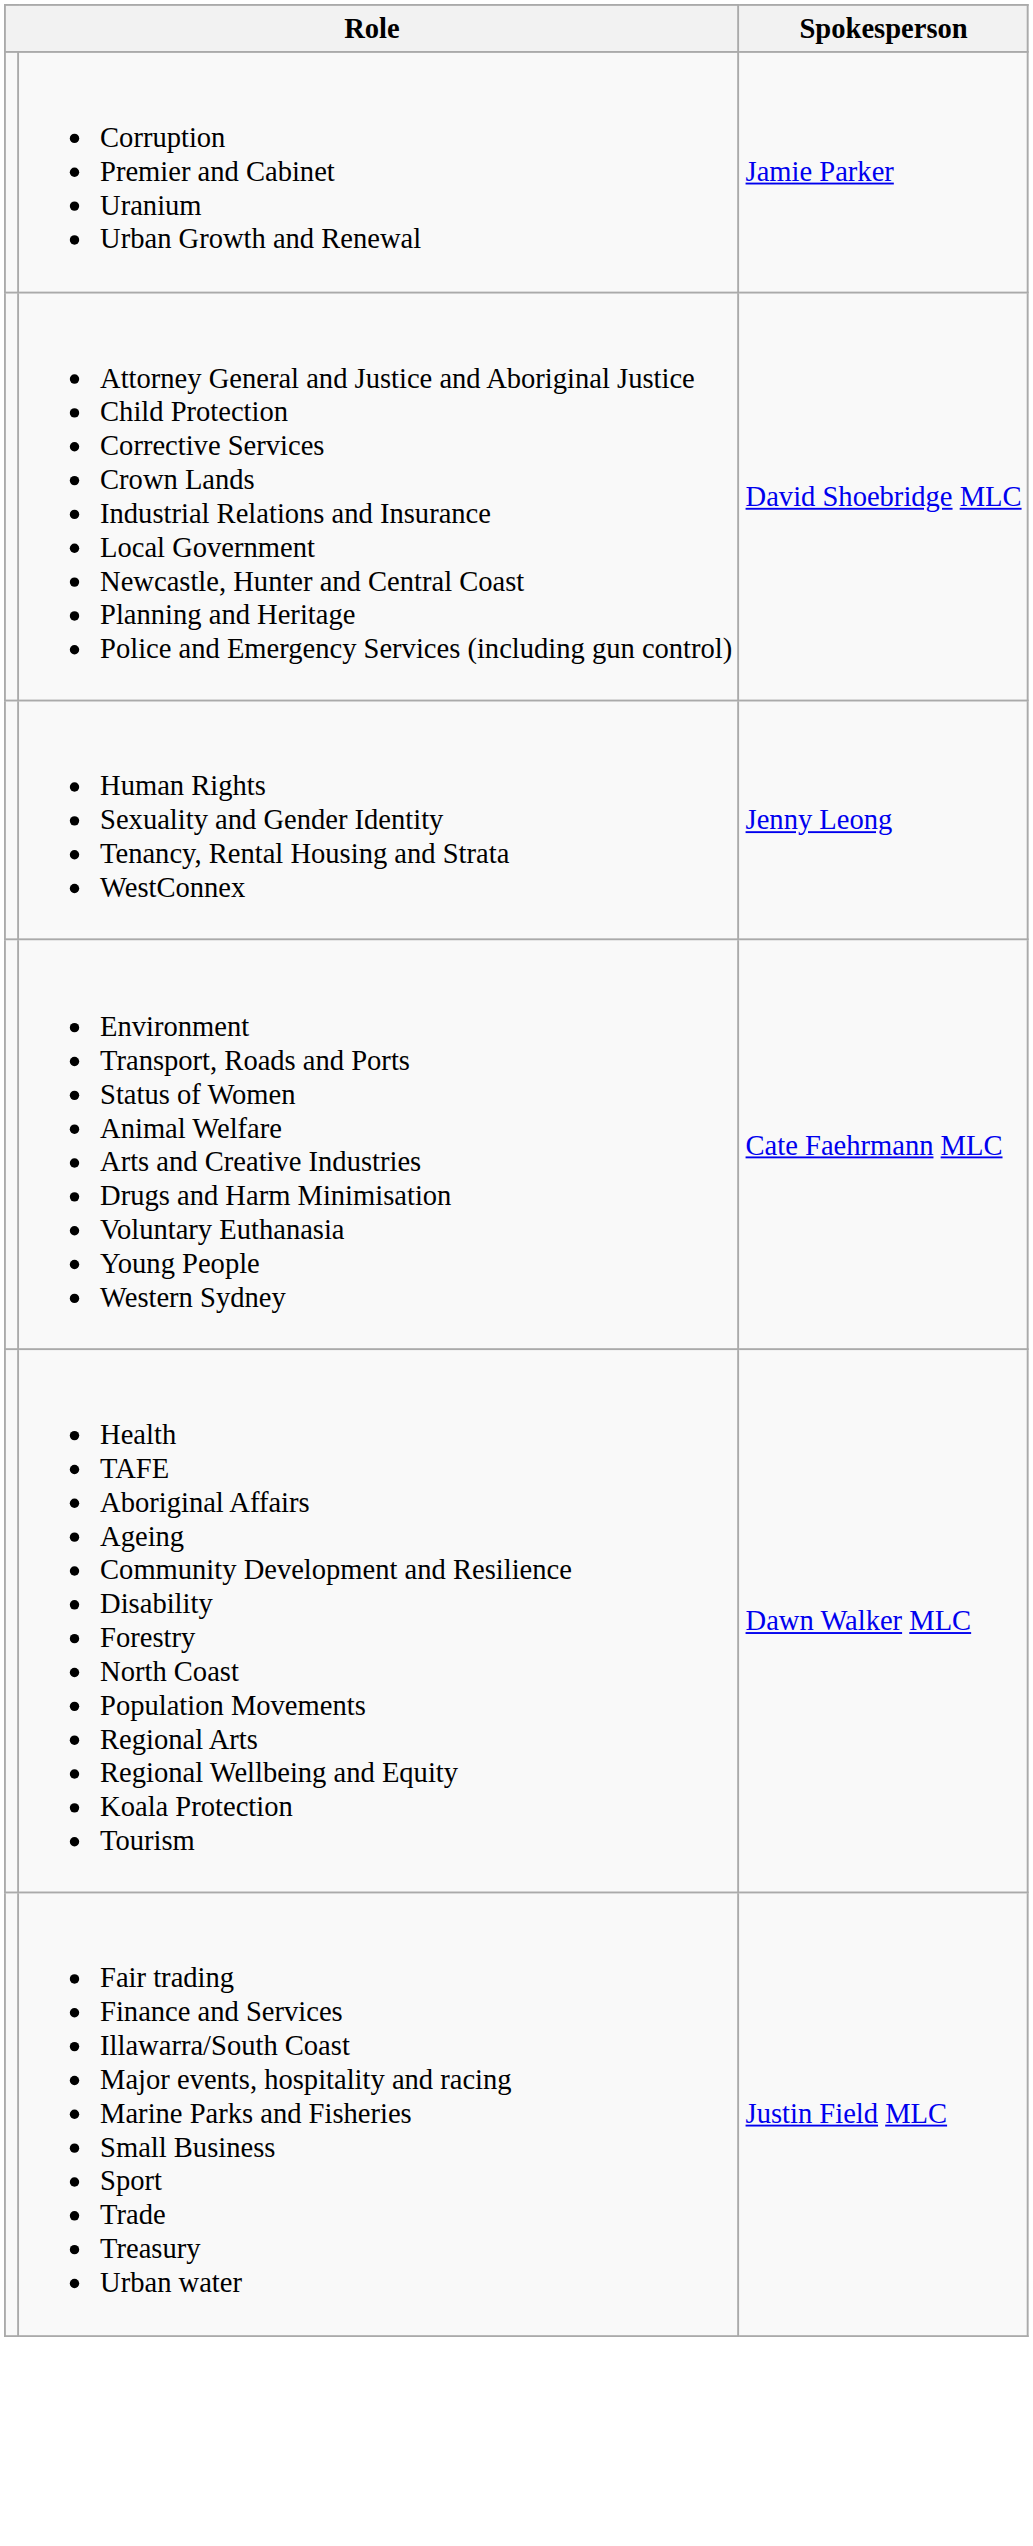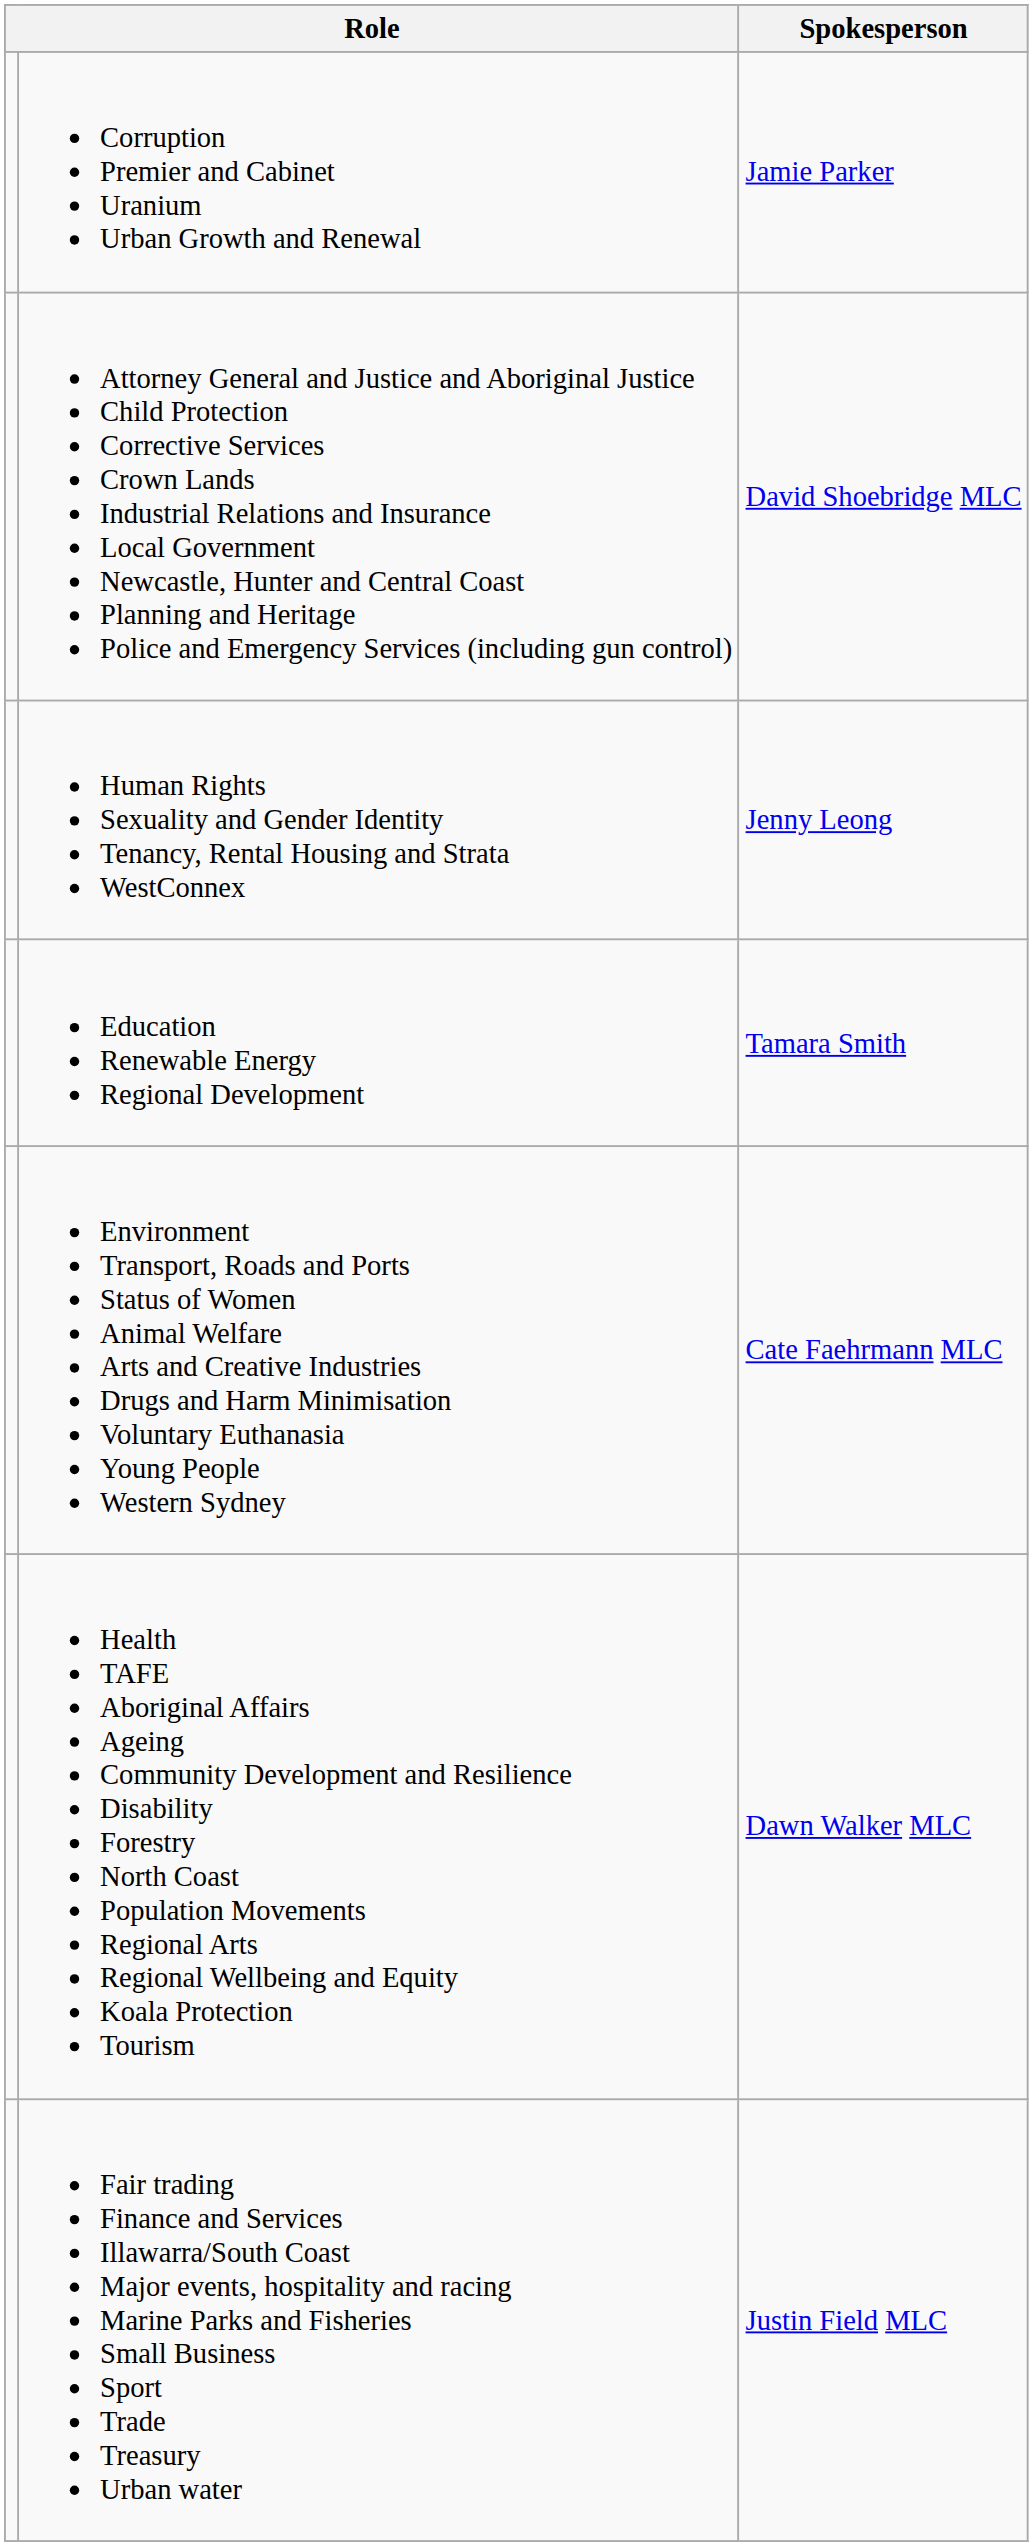+ row: Education Renewable Energy Regional Development | Tamara Smith
